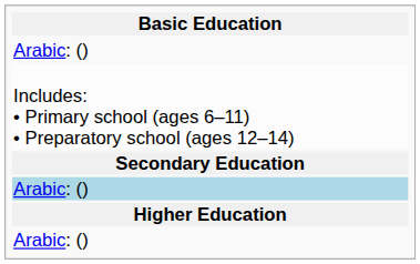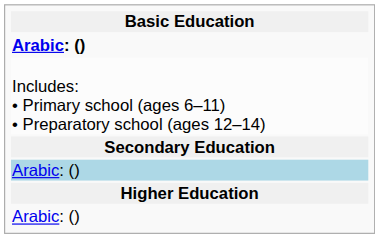row 2 | column 1: normal -> bold
